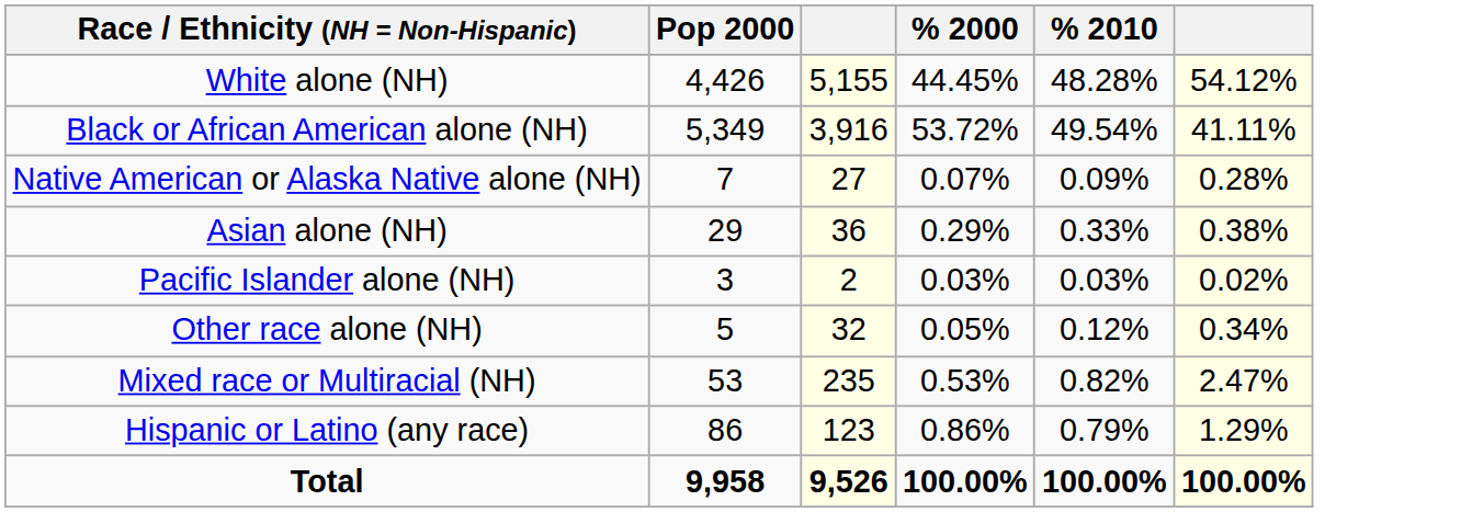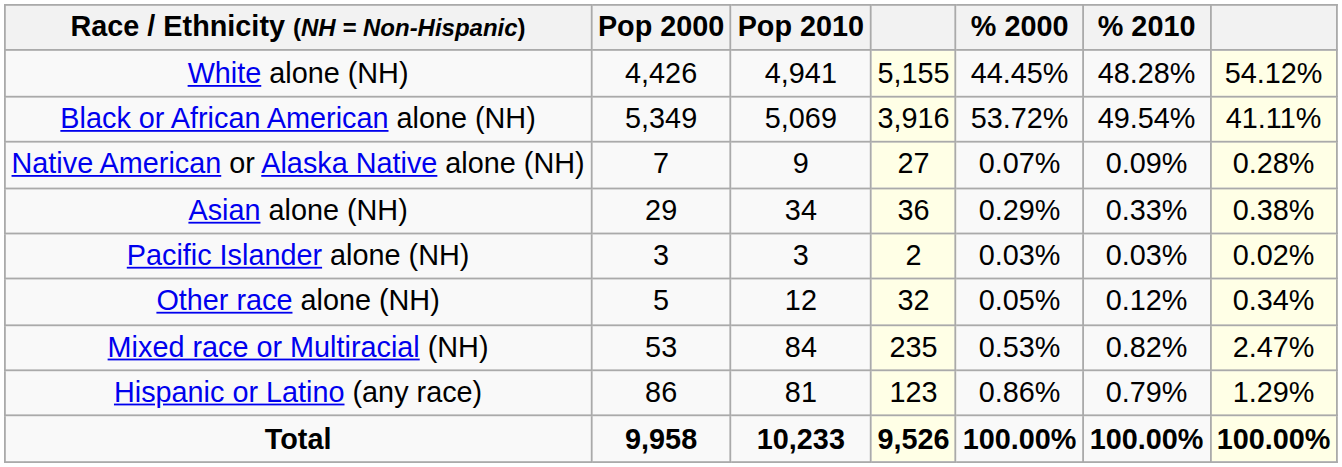+ column: Pop 2010 | 4,941 | 5,069 | 9 | 34 | 3 | 12 | 84 | 81 | 10,233
